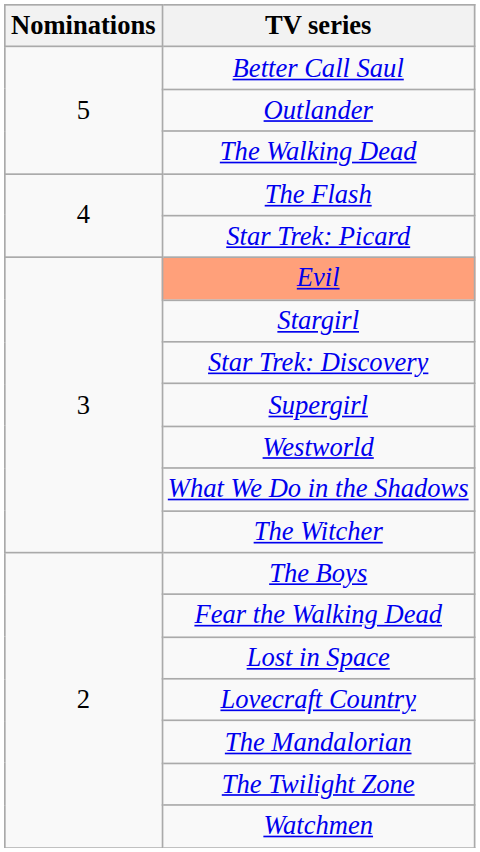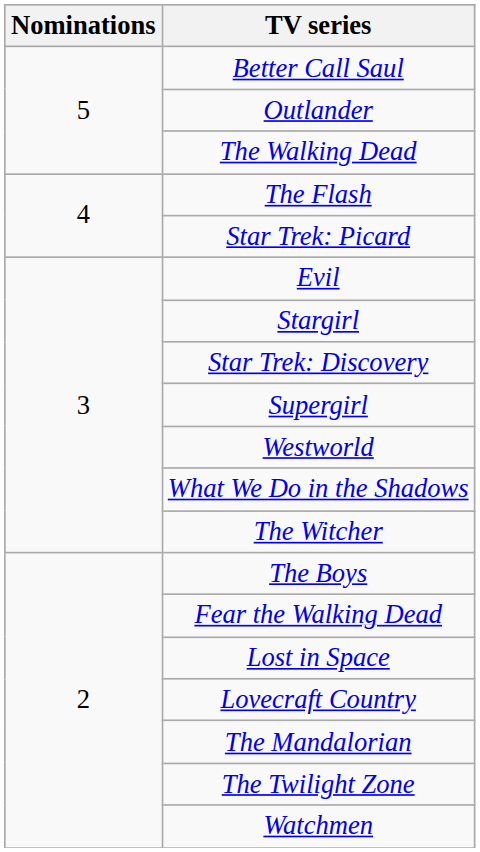Evil | TV series: lightsalmon background -> no background
